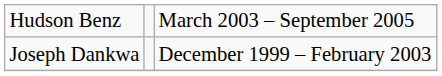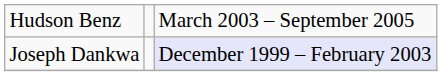Joseph Dankwa | column 3: no background -> lavender background
